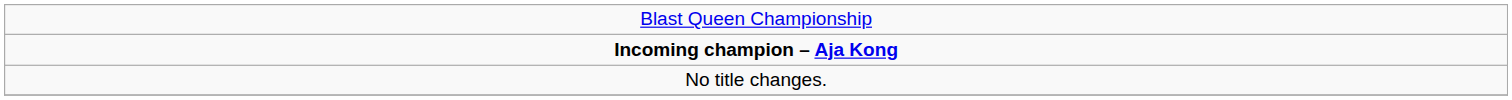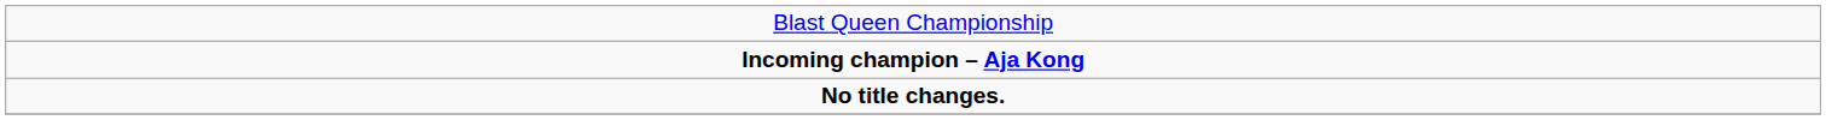No title changes. | column 1: normal -> bold
